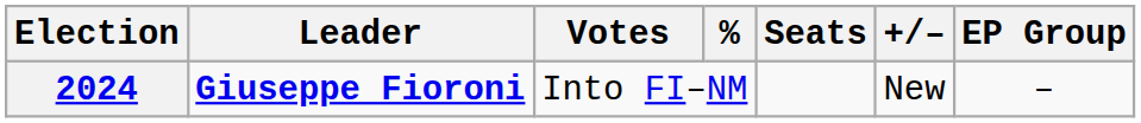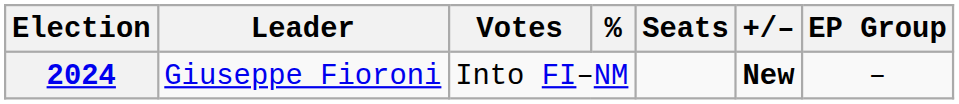2024 | Leader: bold -> normal
2024 | +/–: normal -> bold
